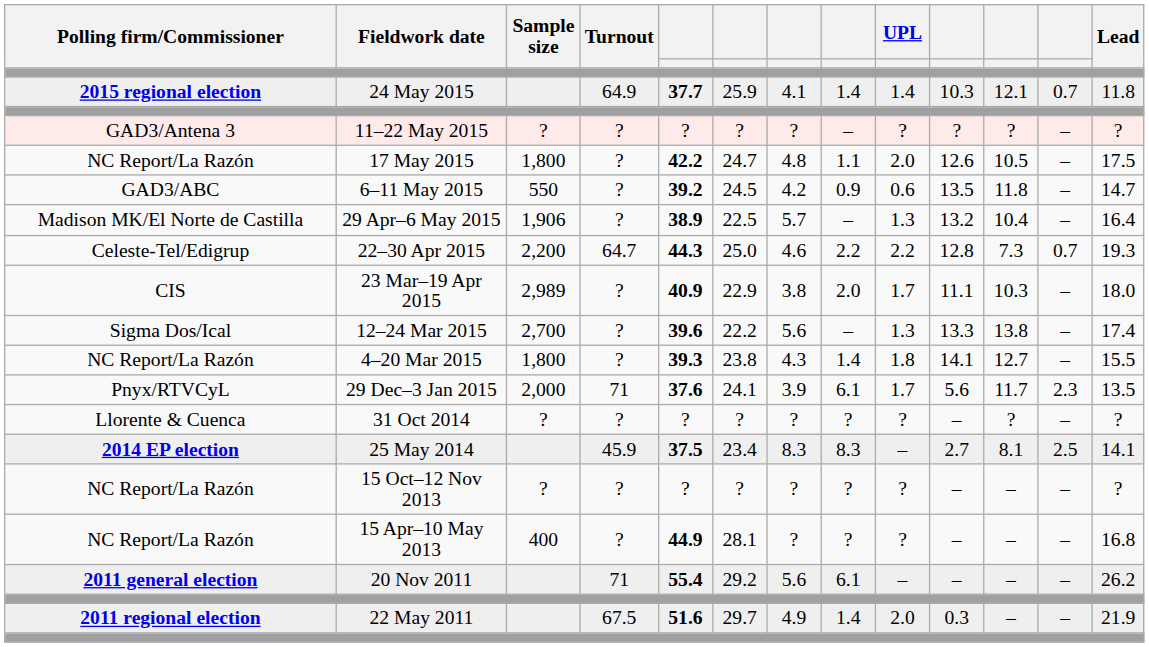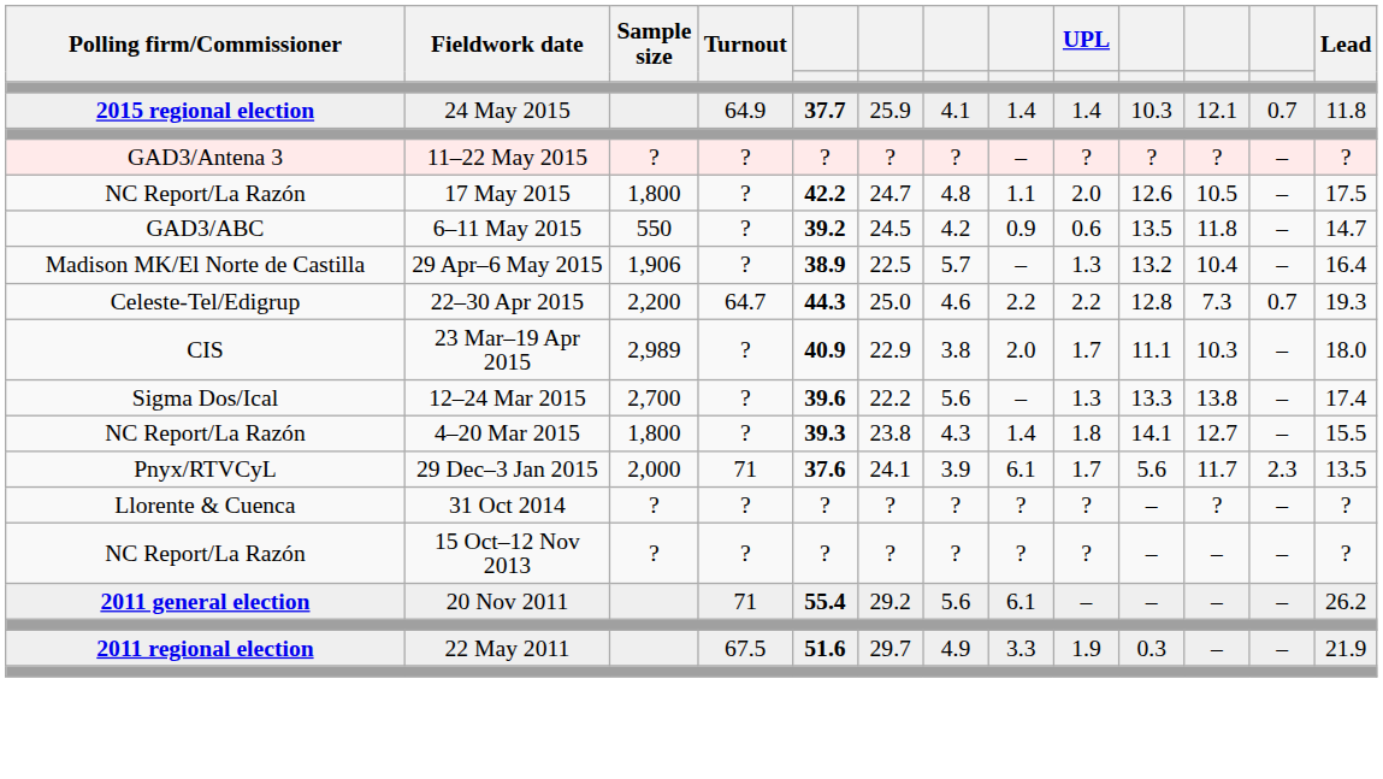- row: 2014 EP election | 25 May 2014 | 45.9 | 37.5 | 23.4 | 8.3 | 8.3 | – | 2.7 | 8.1 | 2.5 | 14.1
- row: NC Report/La Razón | 15 Apr–10 May 2013 | 400 | ? | 44.9 | 28.1 | ? | ? | ? | – | – | – | 16.8
22 May 2011 | column 8: 1.4 -> 3.3
22 May 2011 | UPL: 2.0 -> 1.9
